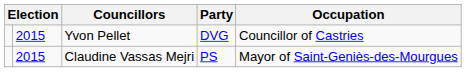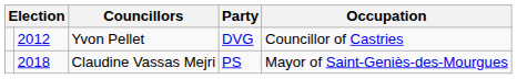Yvon Pellet | column 2: 2015 -> 2012
Claudine Vassas Mejri | column 2: 2015 -> 2018
